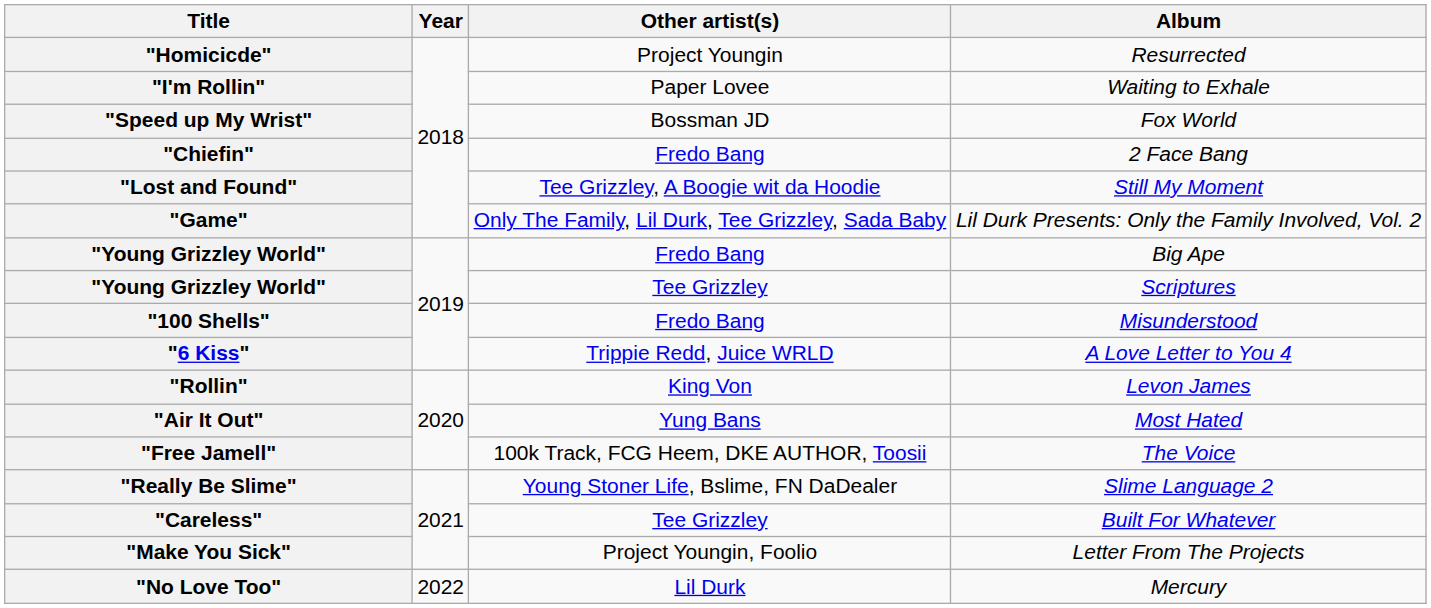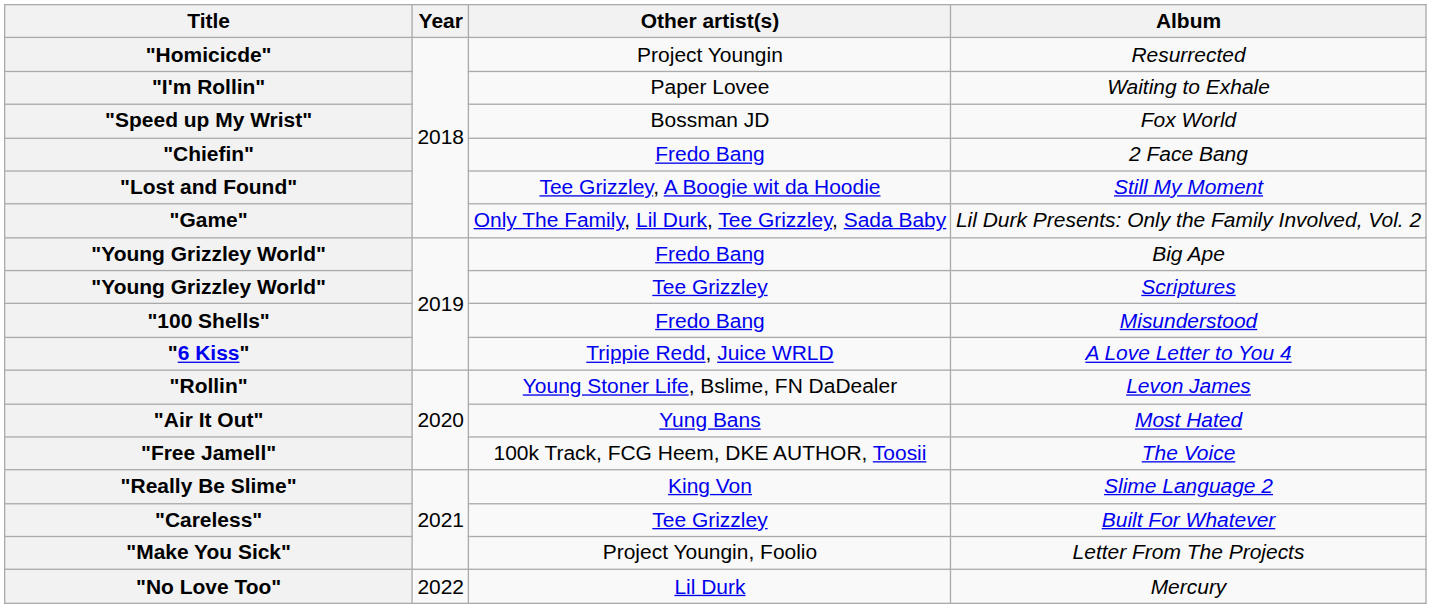"Rollin" | Other artist(s): King Von -> Young Stoner Life, Bslime, FN DaDealer
"Really Be Slime" | Other artist(s): Young Stoner Life, Bslime, FN DaDealer -> King Von
